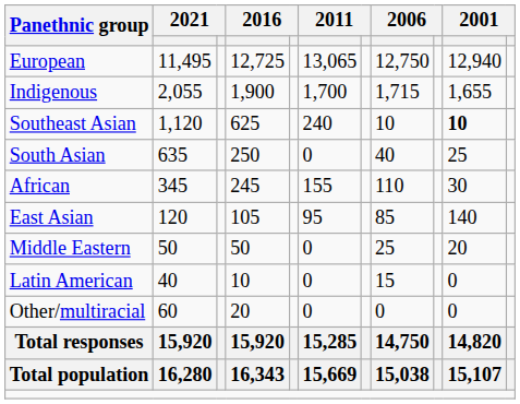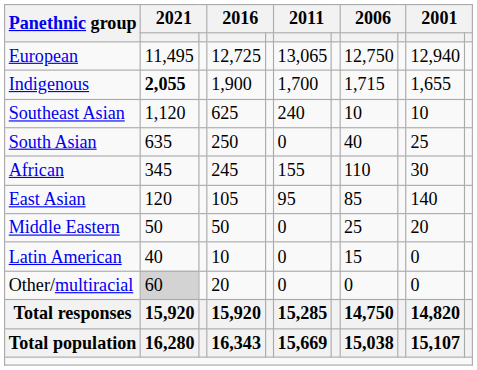Indigenous | column 2: normal -> bold
Southeast Asian | column 10: bold -> normal
Other/multiracial | column 2: no background -> lightgrey background
